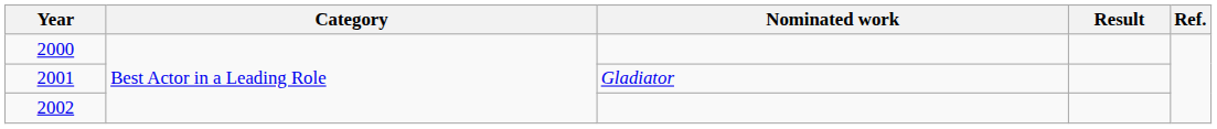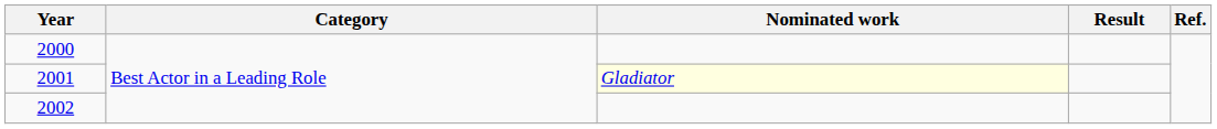2001 | Nominated work: no background -> lightyellow background
